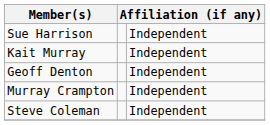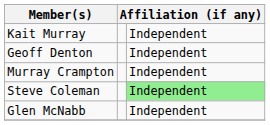- row: Sue Harrison | Independent
Steve Coleman | column 3: no background -> lightgreen background
+ row: Glen McNabb | Independent
